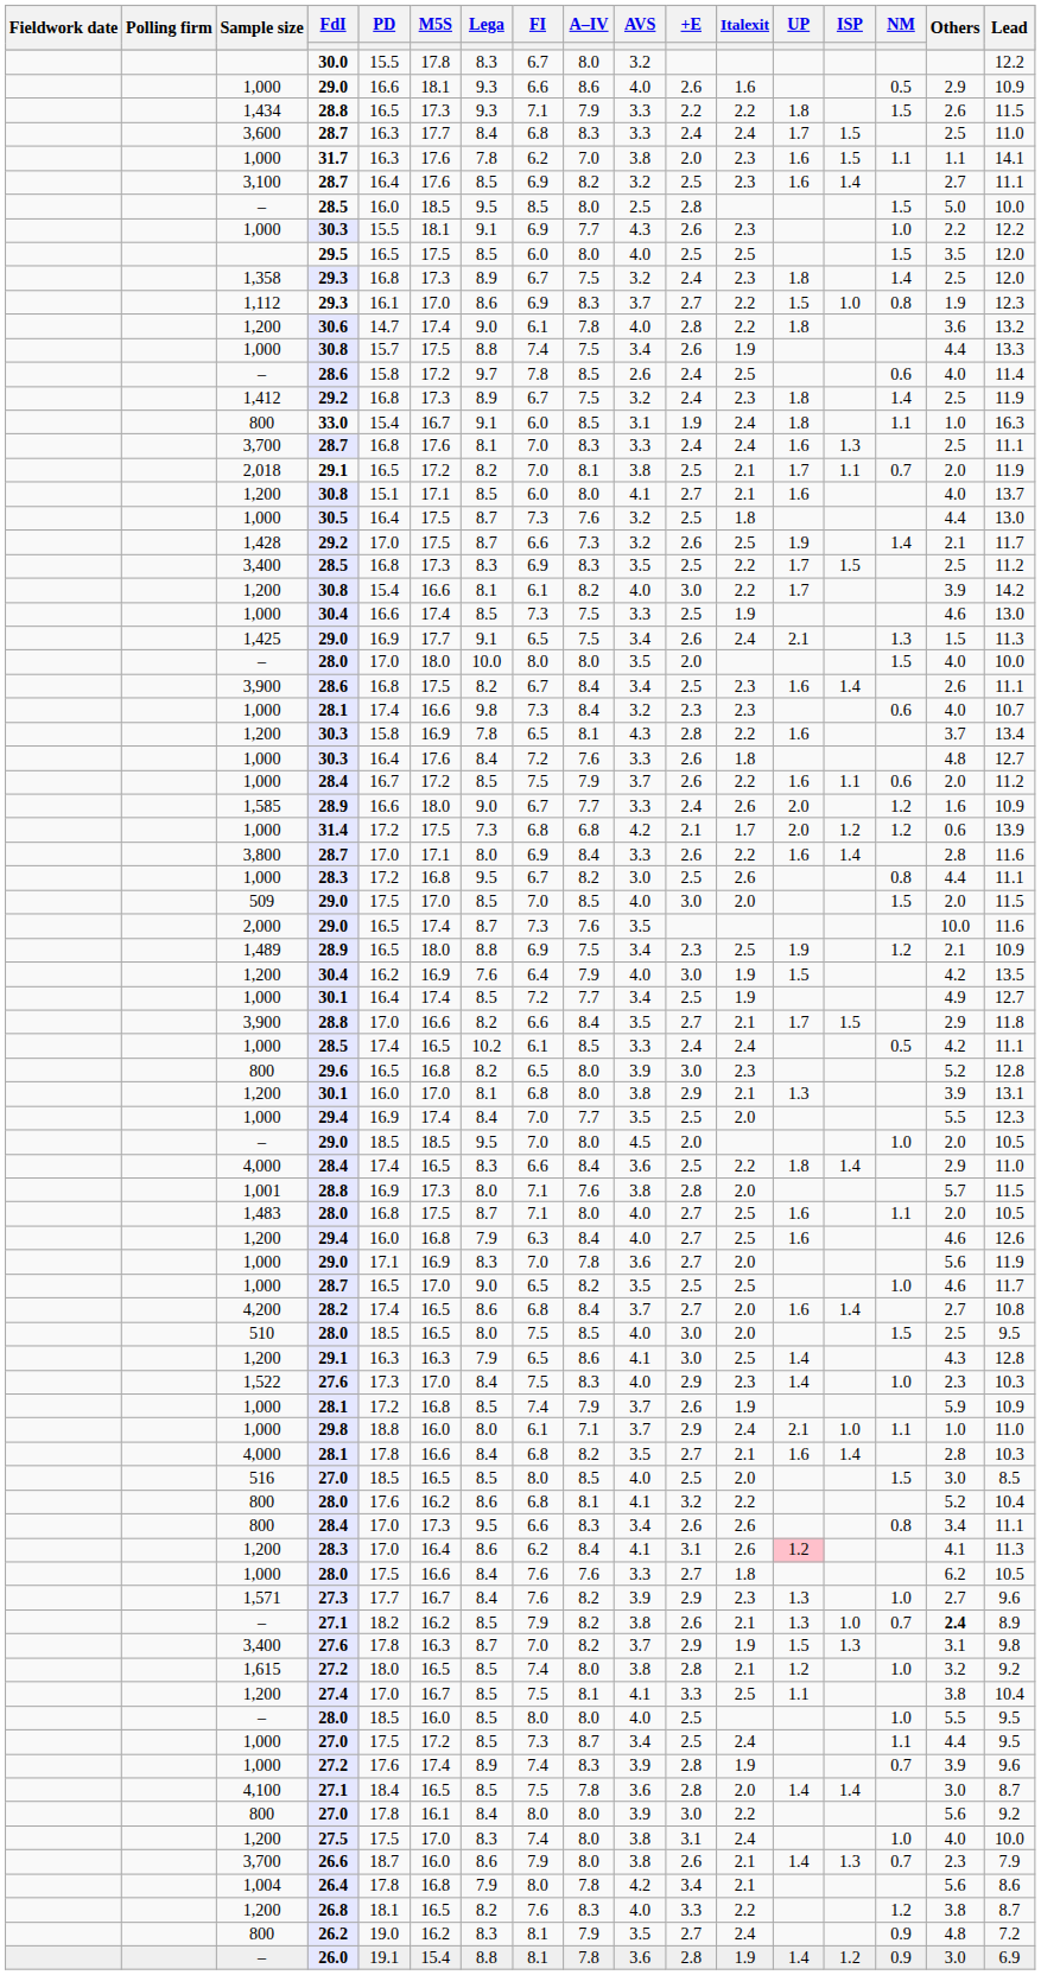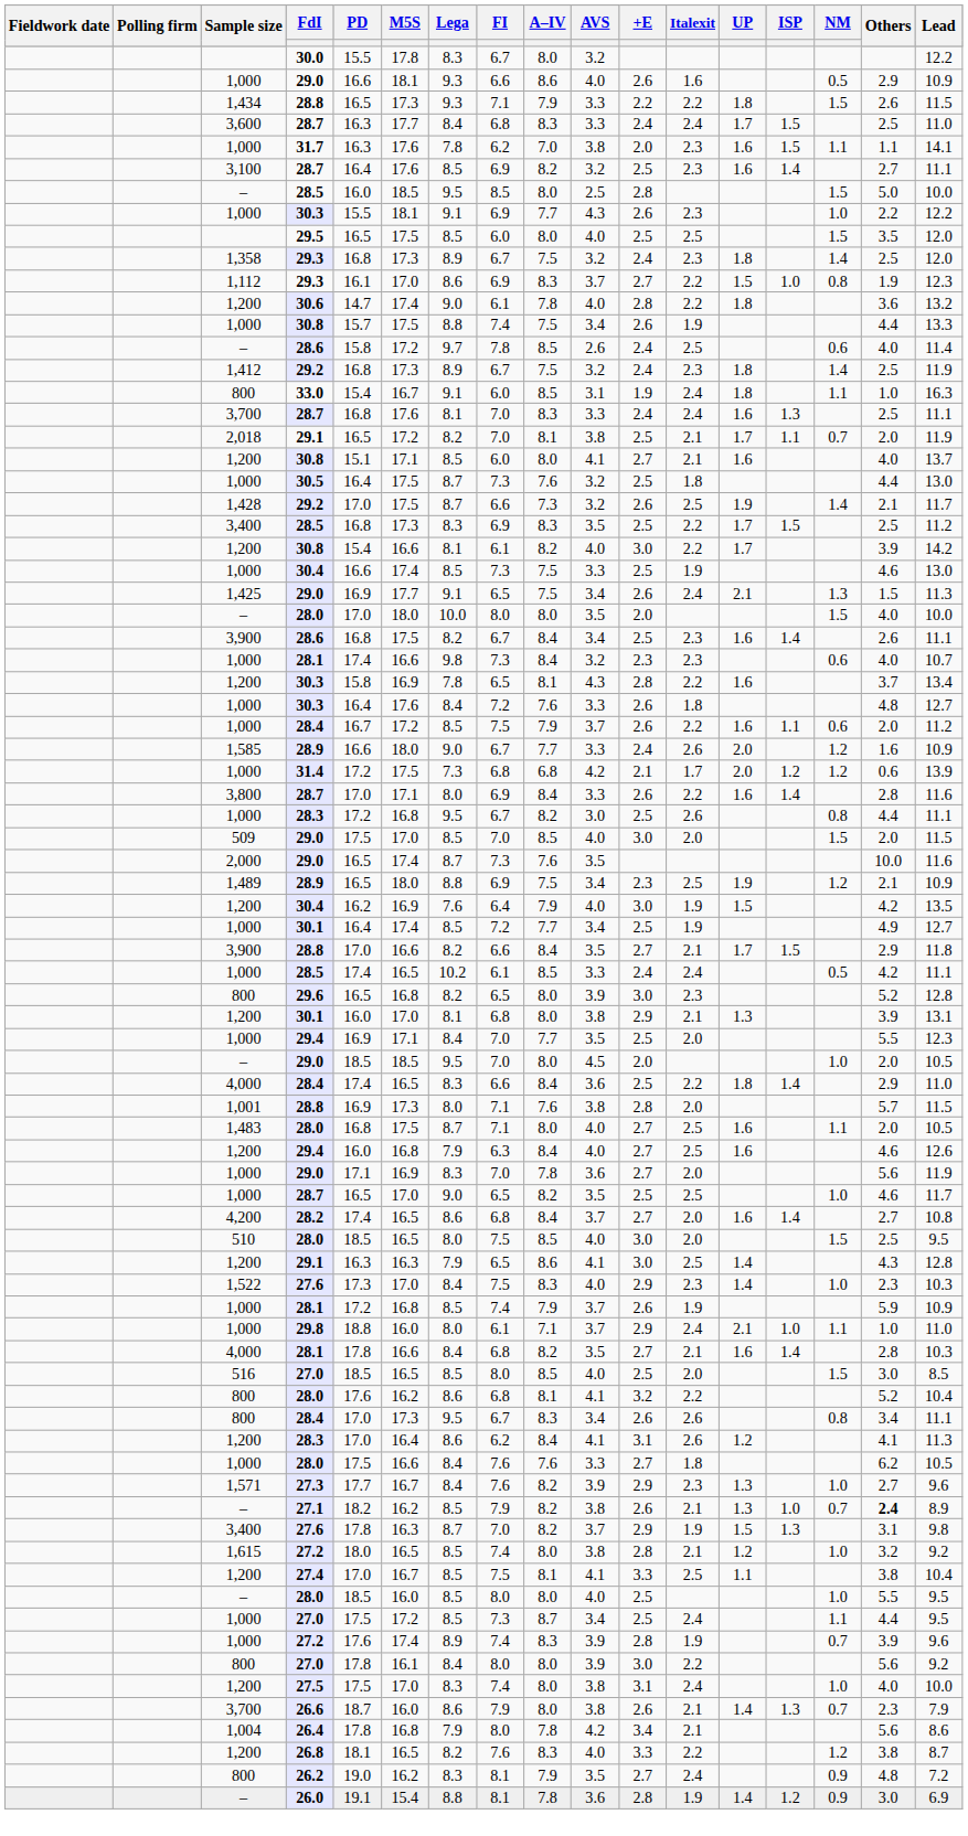1,000 / 29.4 | M5S: 17.4 -> 17.1
800 / 28.4 | FI: 6.6 -> 6.7
1,200 / 28.3 | UP: pink background -> no background
- row: 4,100 | 27.1 | 18.4 | 16.5 | 8.5 | 7.5 | 7.8 | 3.6 | 2.8 | 2.0 | 1.4 | 1.4 | 3.0 | 8.7
